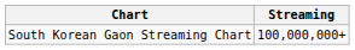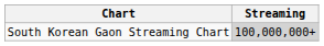South Korean Gaon Streaming Chart | Streaming: no background -> lightgrey background
